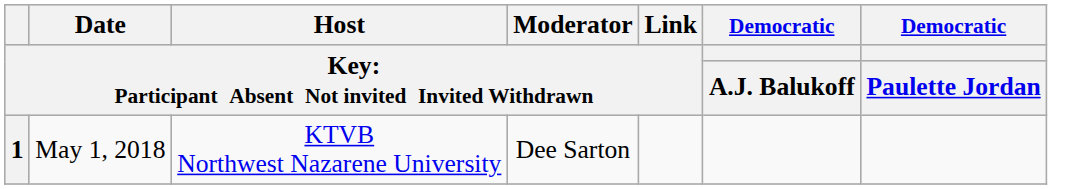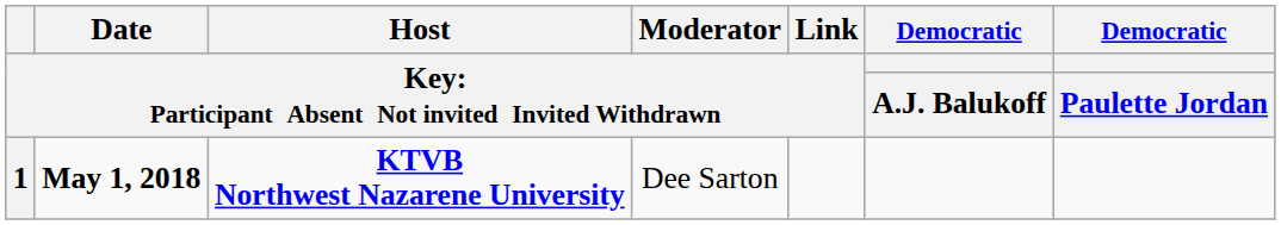1 | column 2: normal -> bold
1 | column 3: normal -> bold
